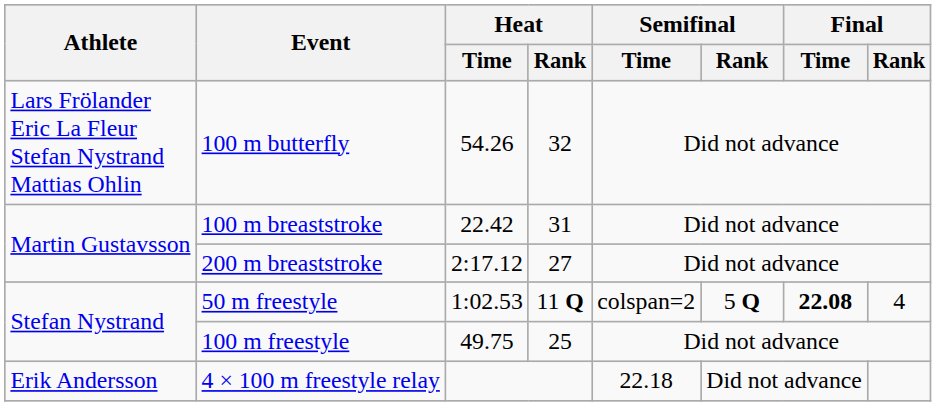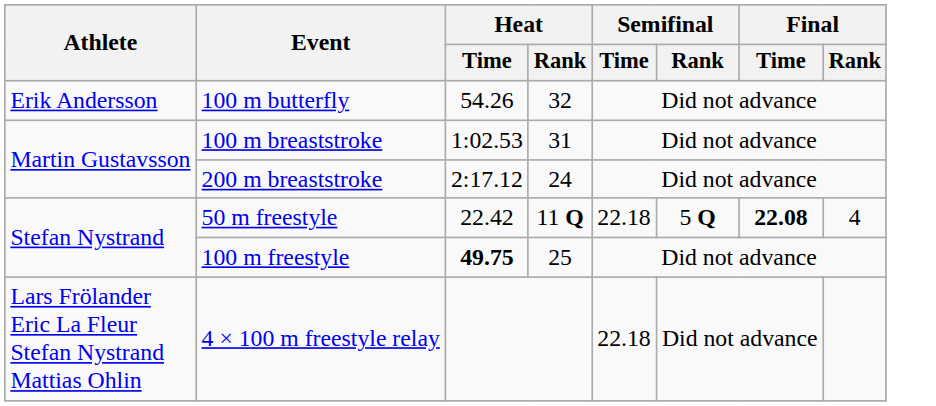100 m butterfly | Athlete: Lars Frölander Eric La Fleur Stefan Nystrand Mattias Ohlin -> Erik Andersson
100 m breaststroke | Heat / Time: 22.42 -> 1:02.53
200 m breaststroke | Heat / Rank: 27 -> 24
50 m freestyle | Heat / Time: 1:02.53 -> 22.42
50 m freestyle | Semifinal / Time: colspan=2 -> 22.18
100 m freestyle | Heat / Time: normal -> bold
4 × 100 m freestyle relay | Athlete: Erik Andersson -> Lars Frölander Eric La Fleur Stefan Nystrand Mattias Ohlin
